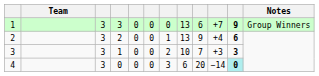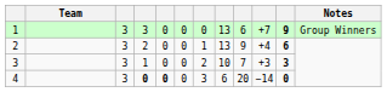4 | column 4: normal -> bold
4 | column 5: normal -> bold
4 | column 11: paleturquoise background -> no background
